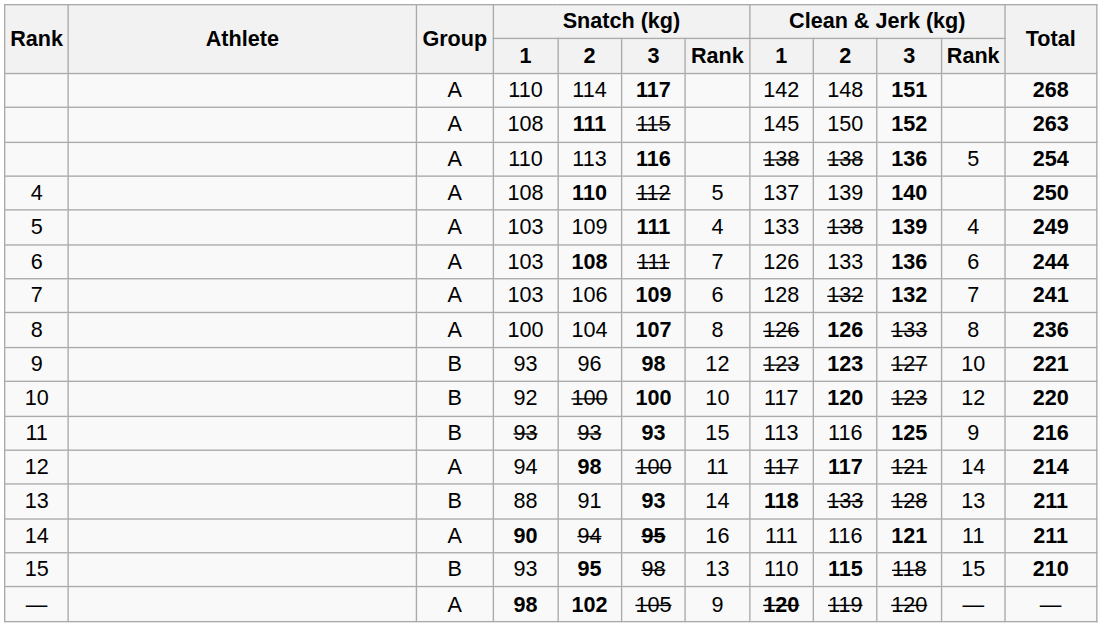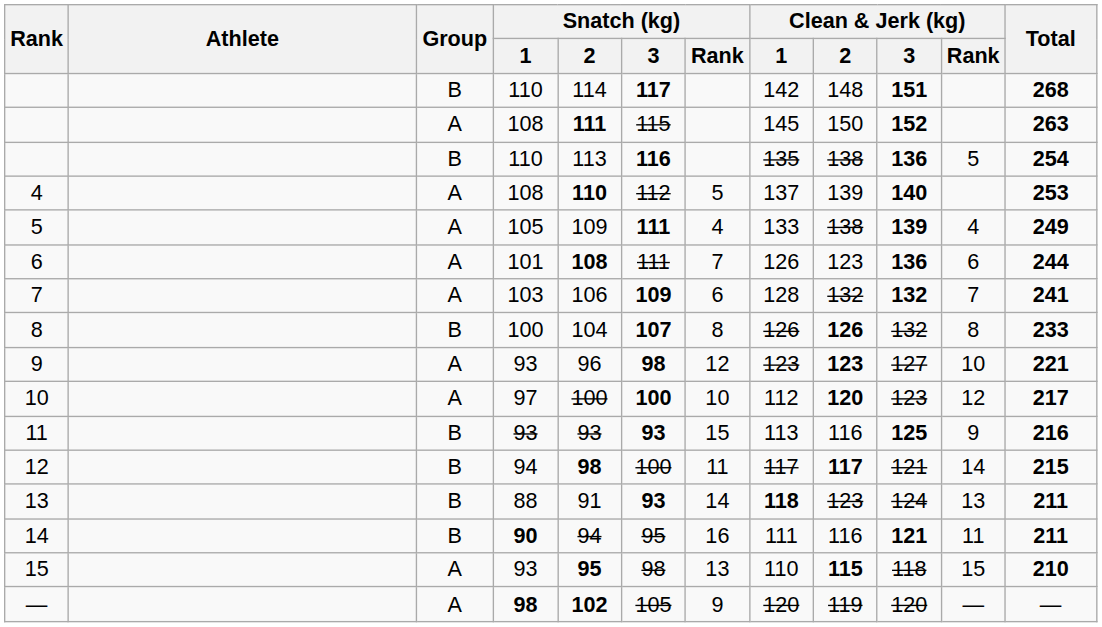row 3 | Group: A -> B
row 5 | Group: A -> B
row 5 | Clean & Jerk (kg) / 1: 138 -> 135
row 6 | Total: 250 -> 253
row 7 | Snatch (kg) / 1: 103 -> 105
row 8 | Snatch (kg) / 1: 103 -> 101
row 8 | Clean & Jerk (kg) / 2: 133 -> 123
row 10 | Group: A -> B
row 10 | Clean & Jerk (kg) / 3: 133 -> 132
row 10 | Total: 236 -> 233
row 11 | Group: B -> A
row 12 | Group: B -> A
row 12 | Snatch (kg) / 1: 92 -> 97
row 12 | Clean & Jerk (kg) / 1: 117 -> 112
row 12 | Total: 220 -> 217
row 14 | Group: A -> B
row 14 | Total: 214 -> 215
row 15 | Clean & Jerk (kg) / 2: 133 -> 123
row 15 | Clean & Jerk (kg) / 3: 128 -> 124
row 16 | Group: A -> B
row 16 | Snatch (kg) / 3: bold -> normal
row 17 | Group: B -> A
row 18 | Clean & Jerk (kg) / 1: bold -> normal
